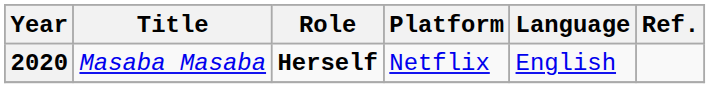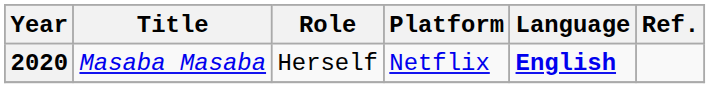2020 | Role: bold -> normal
2020 | Language: normal -> bold
